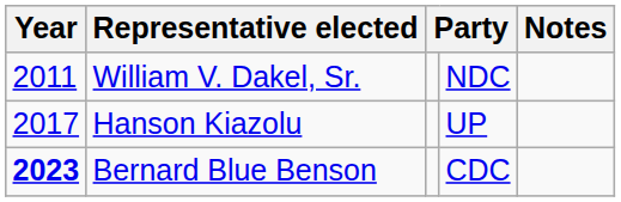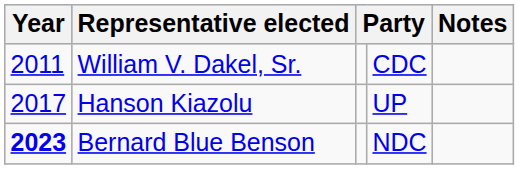William V. Dakel, Sr. | column 4: NDC -> CDC
Bernard Blue Benson | column 4: CDC -> NDC
